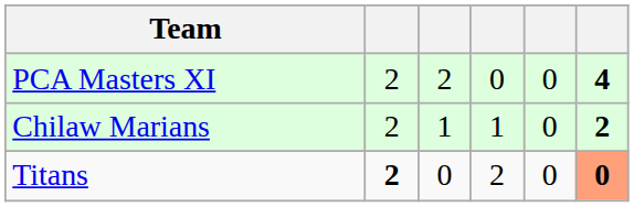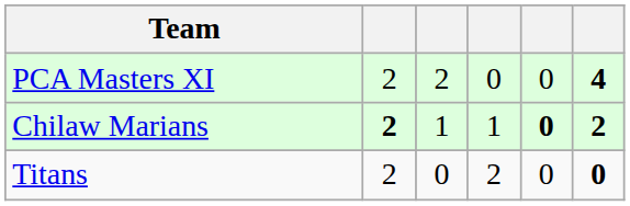Chilaw Marians | column 2: normal -> bold
Chilaw Marians | column 5: normal -> bold
Titans | column 2: bold -> normal
Titans | column 6: lightsalmon background -> no background
